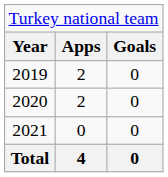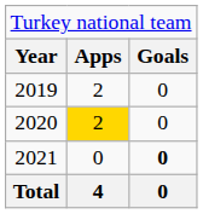2020 | column 2: no background -> gold background
2021 | column 3: normal -> bold
